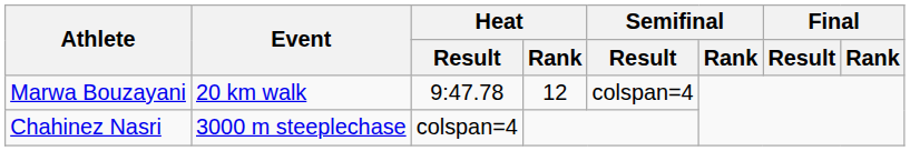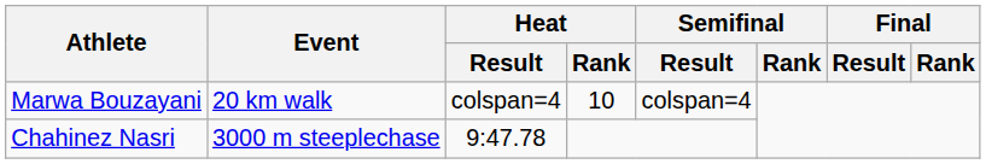Marwa Bouzayani | Heat / Result: 9:47.78 -> colspan=4
Marwa Bouzayani | Heat / Rank: 12 -> 10
Chahinez Nasri | Heat / Result: colspan=4 -> 9:47.78
